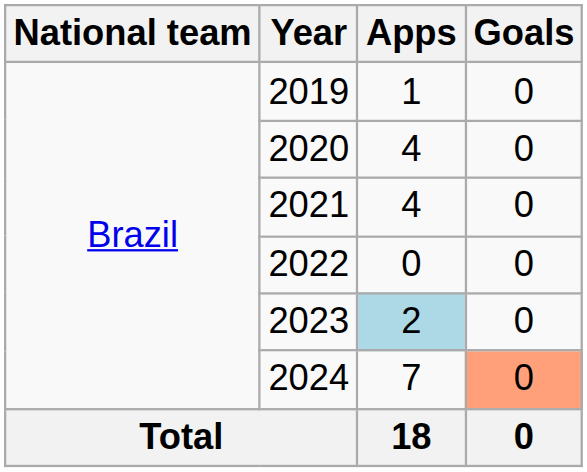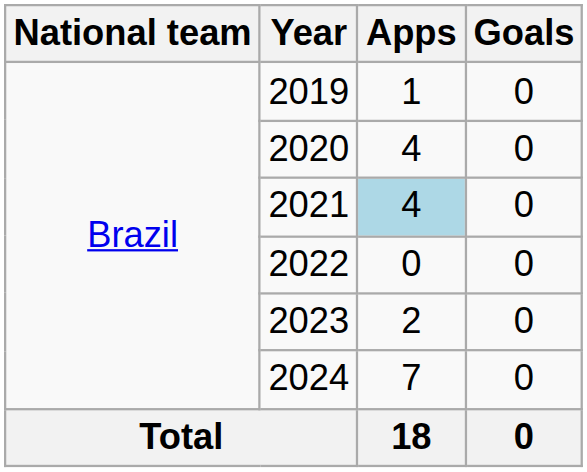2021 | Apps: no background -> lightblue background
2023 | Apps: lightblue background -> no background
2024 | Goals: lightsalmon background -> no background
